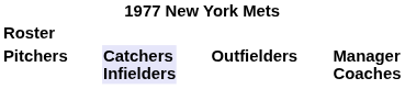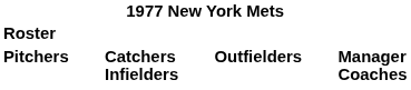Pitchers | column 2: lavender background -> no background
